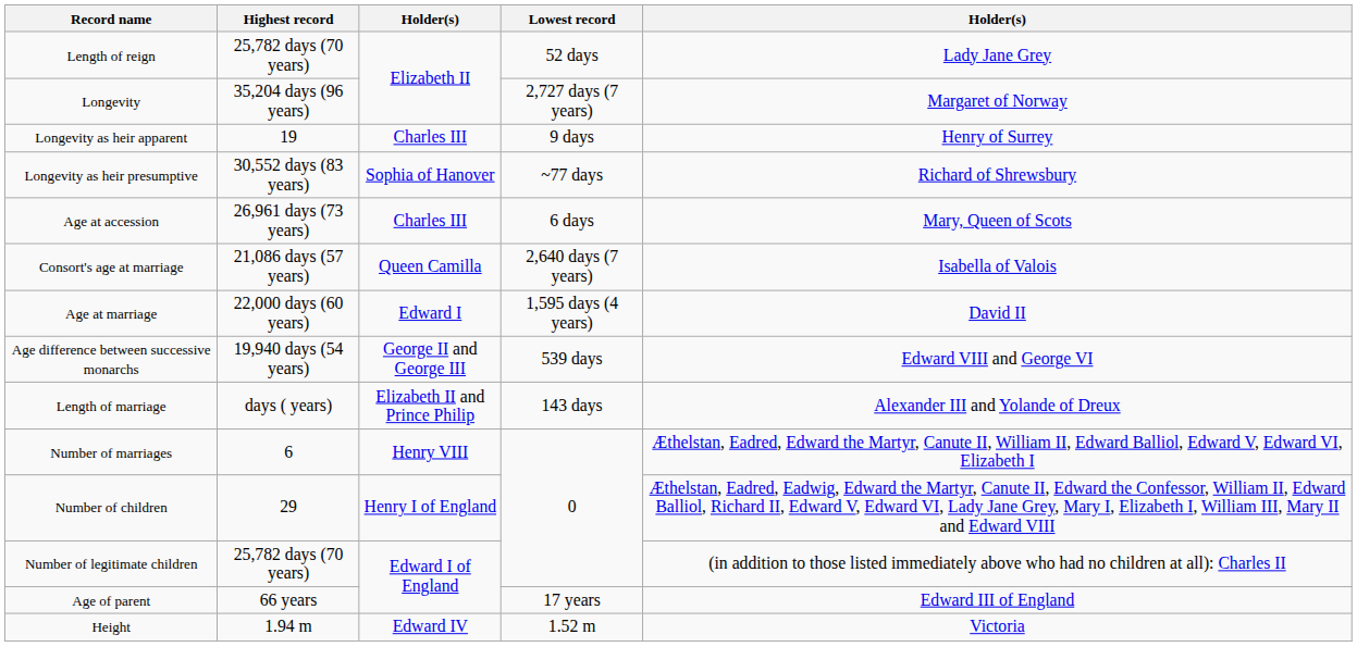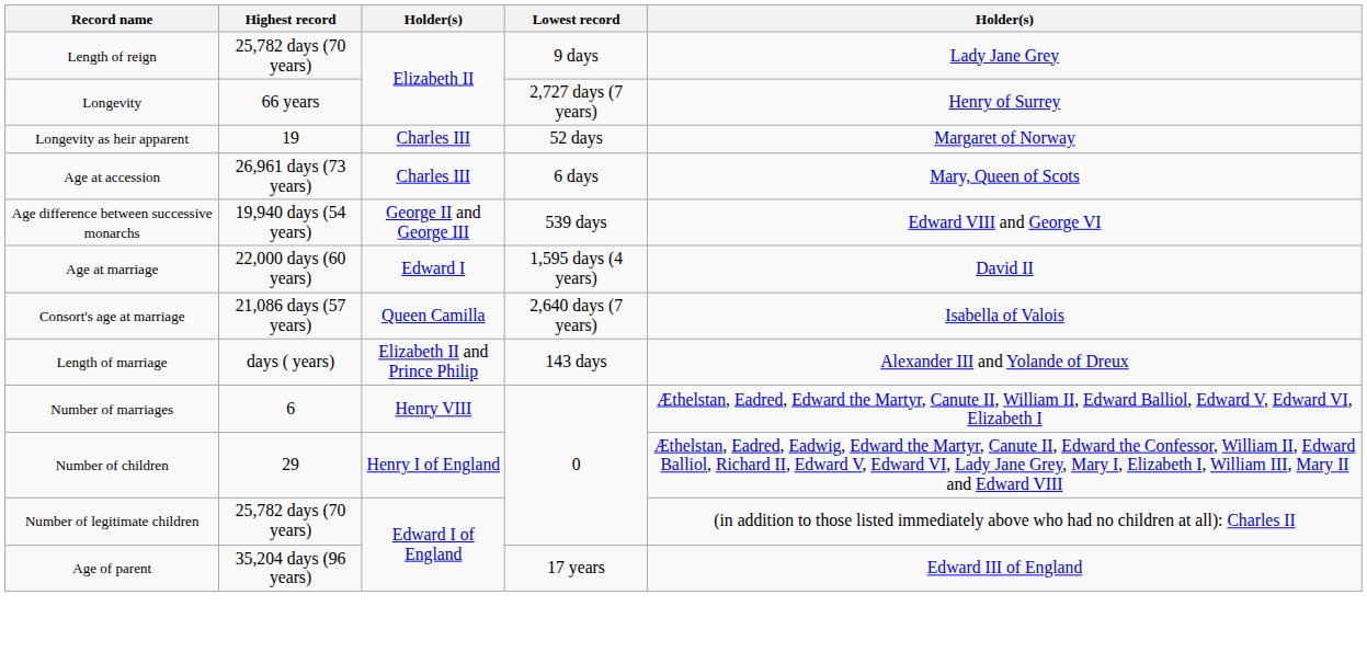Length of reign | Lowest record: 52 days -> 9 days
Longevity | Highest record: 35,204 days (96 years) -> 66 years
Longevity | column 5: Margaret of Norway -> Henry of Surrey
Longevity as heir apparent | Lowest record: 9 days -> 52 days
Longevity as heir apparent | column 5: Henry of Surrey -> Margaret of Norway
- row: Longevity as heir presumptive | 30,552 days (83 years) | Sophia of Hanover | ~77 days | Richard of Shrewsbury
rows swapped: Age difference between successive monarchs <-> Consort's age at marriage
Age of parent | Highest record: 66 years -> 35,204 days (96 years)
- row: Height | 1.94 m | Edward IV | 1.52 m | Victoria
